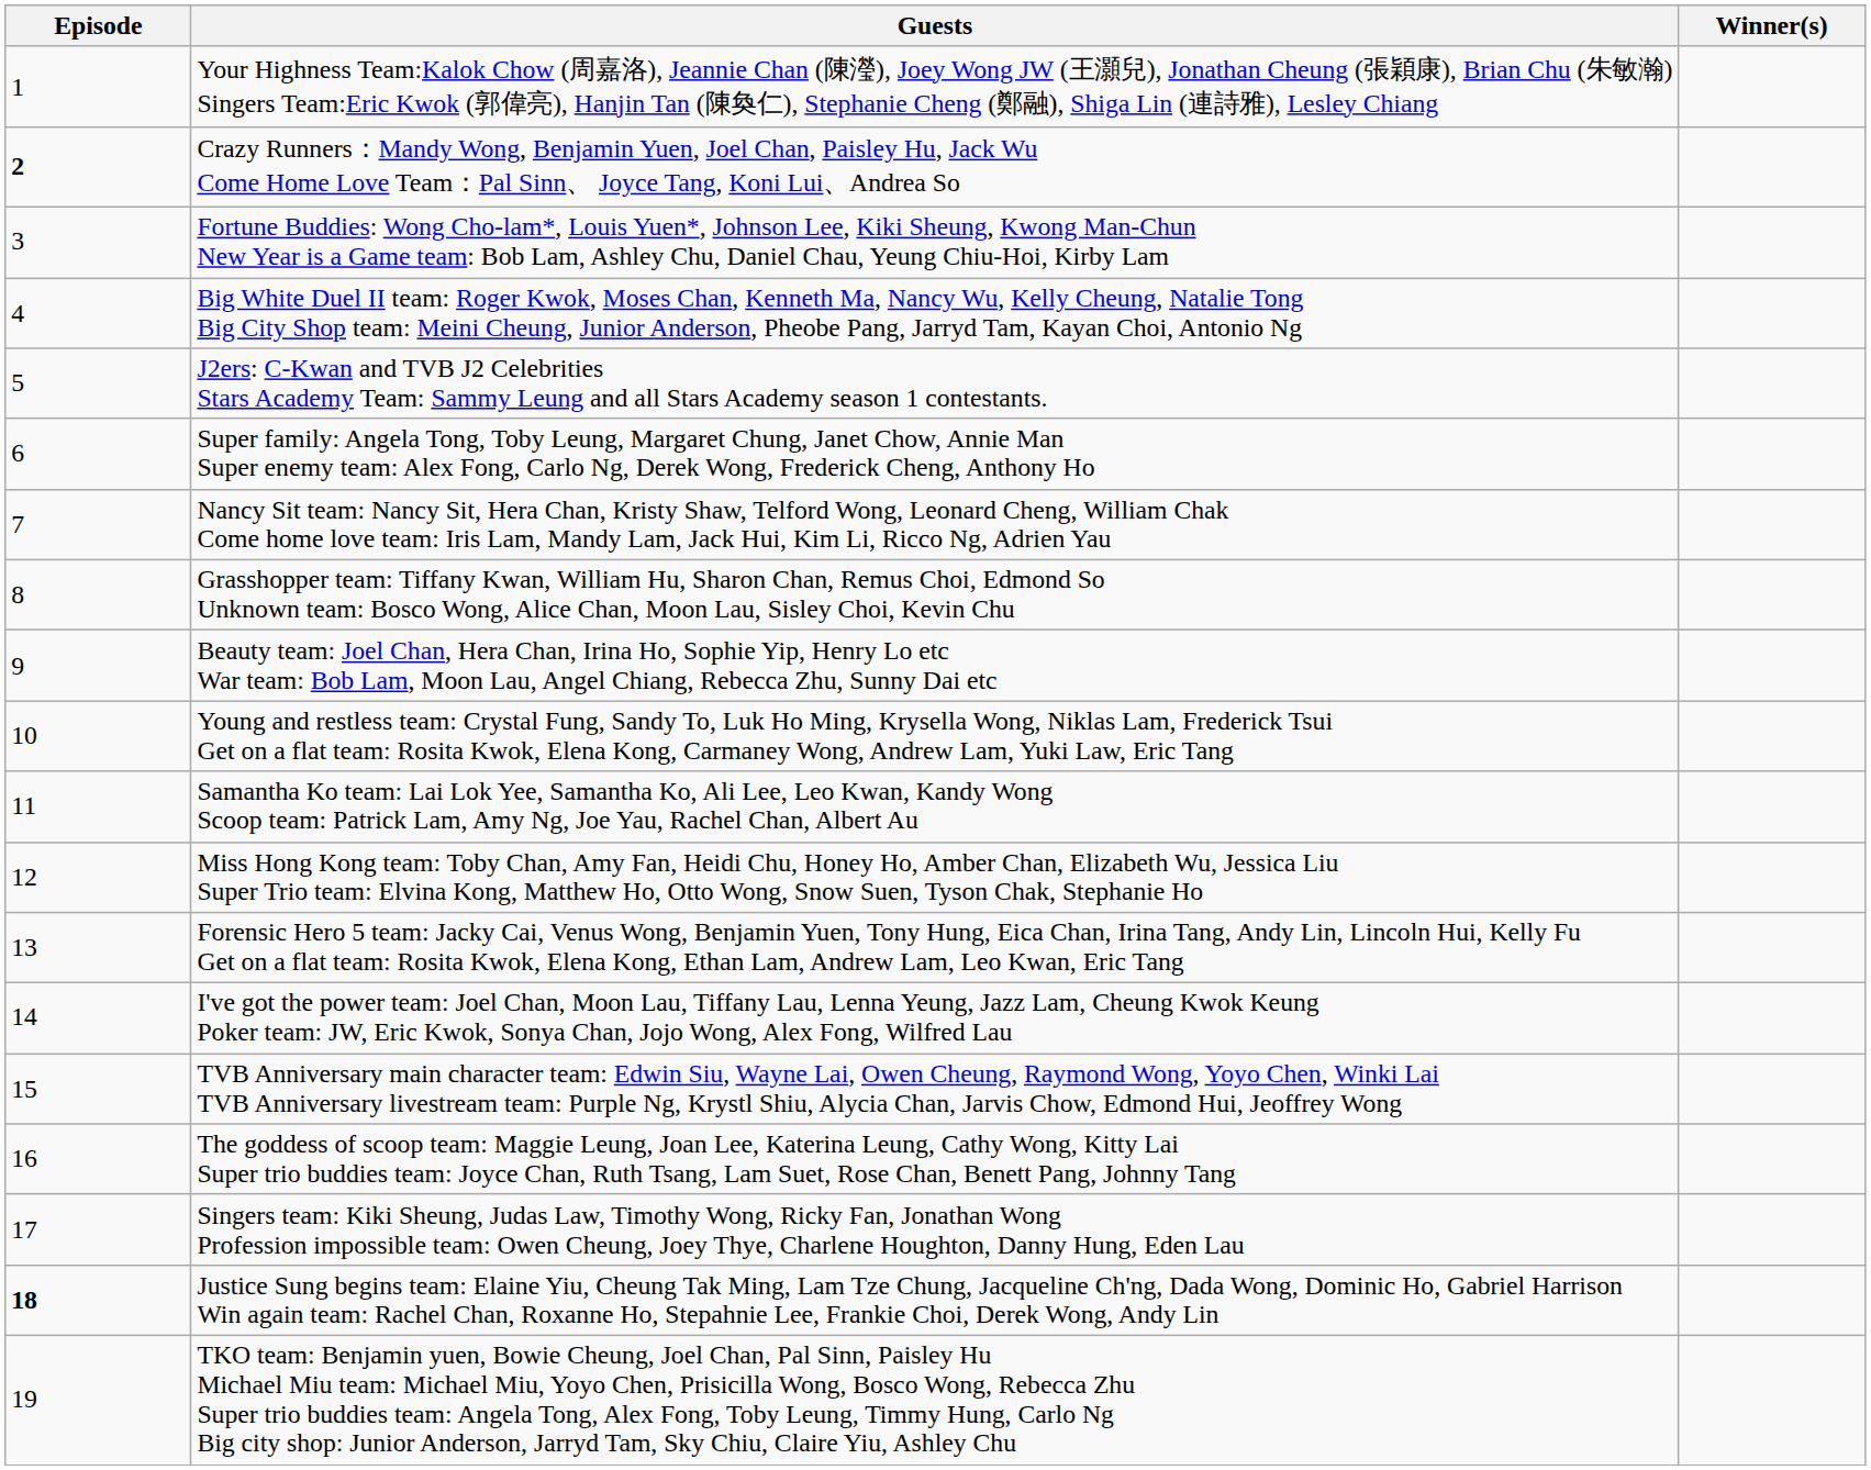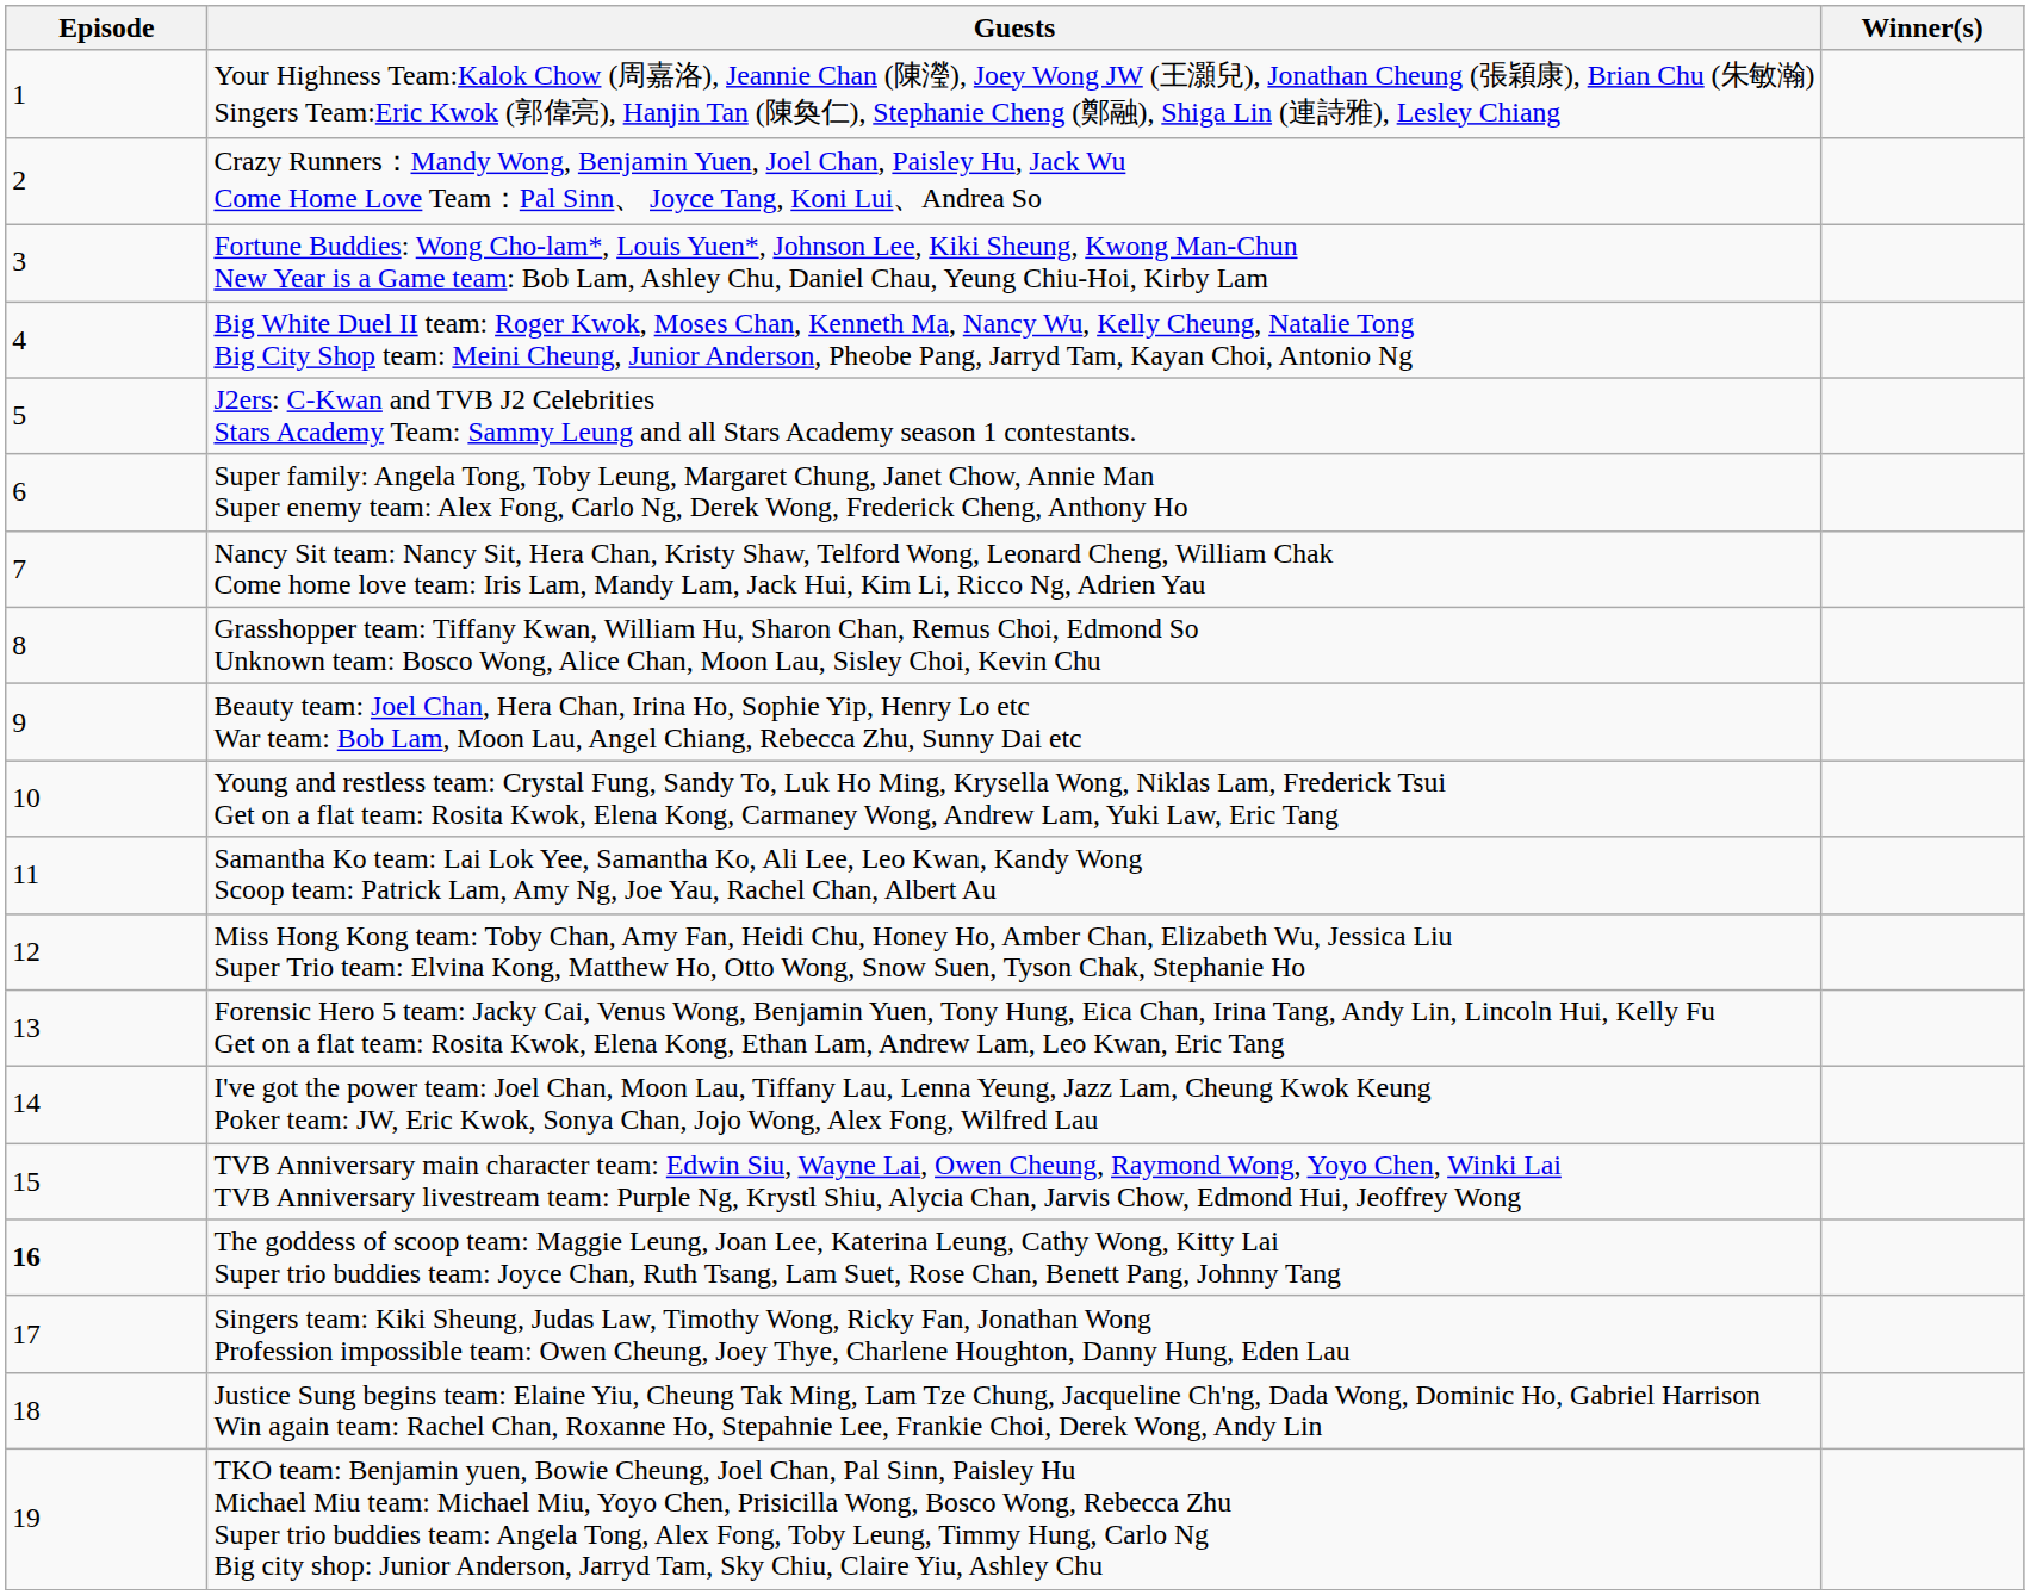row 3 | Episode: bold -> normal
row 17 | Episode: normal -> bold
row 19 | Episode: bold -> normal
